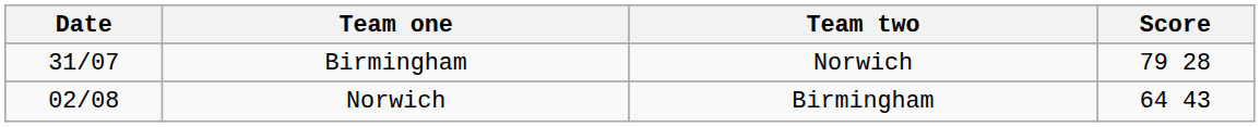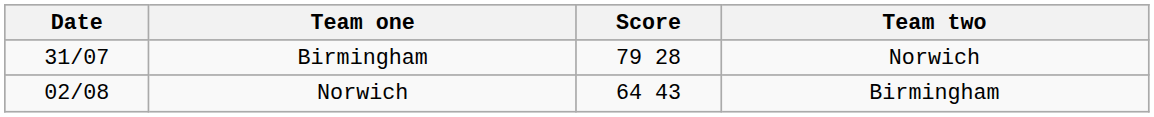columns swapped: Score <-> Team two
